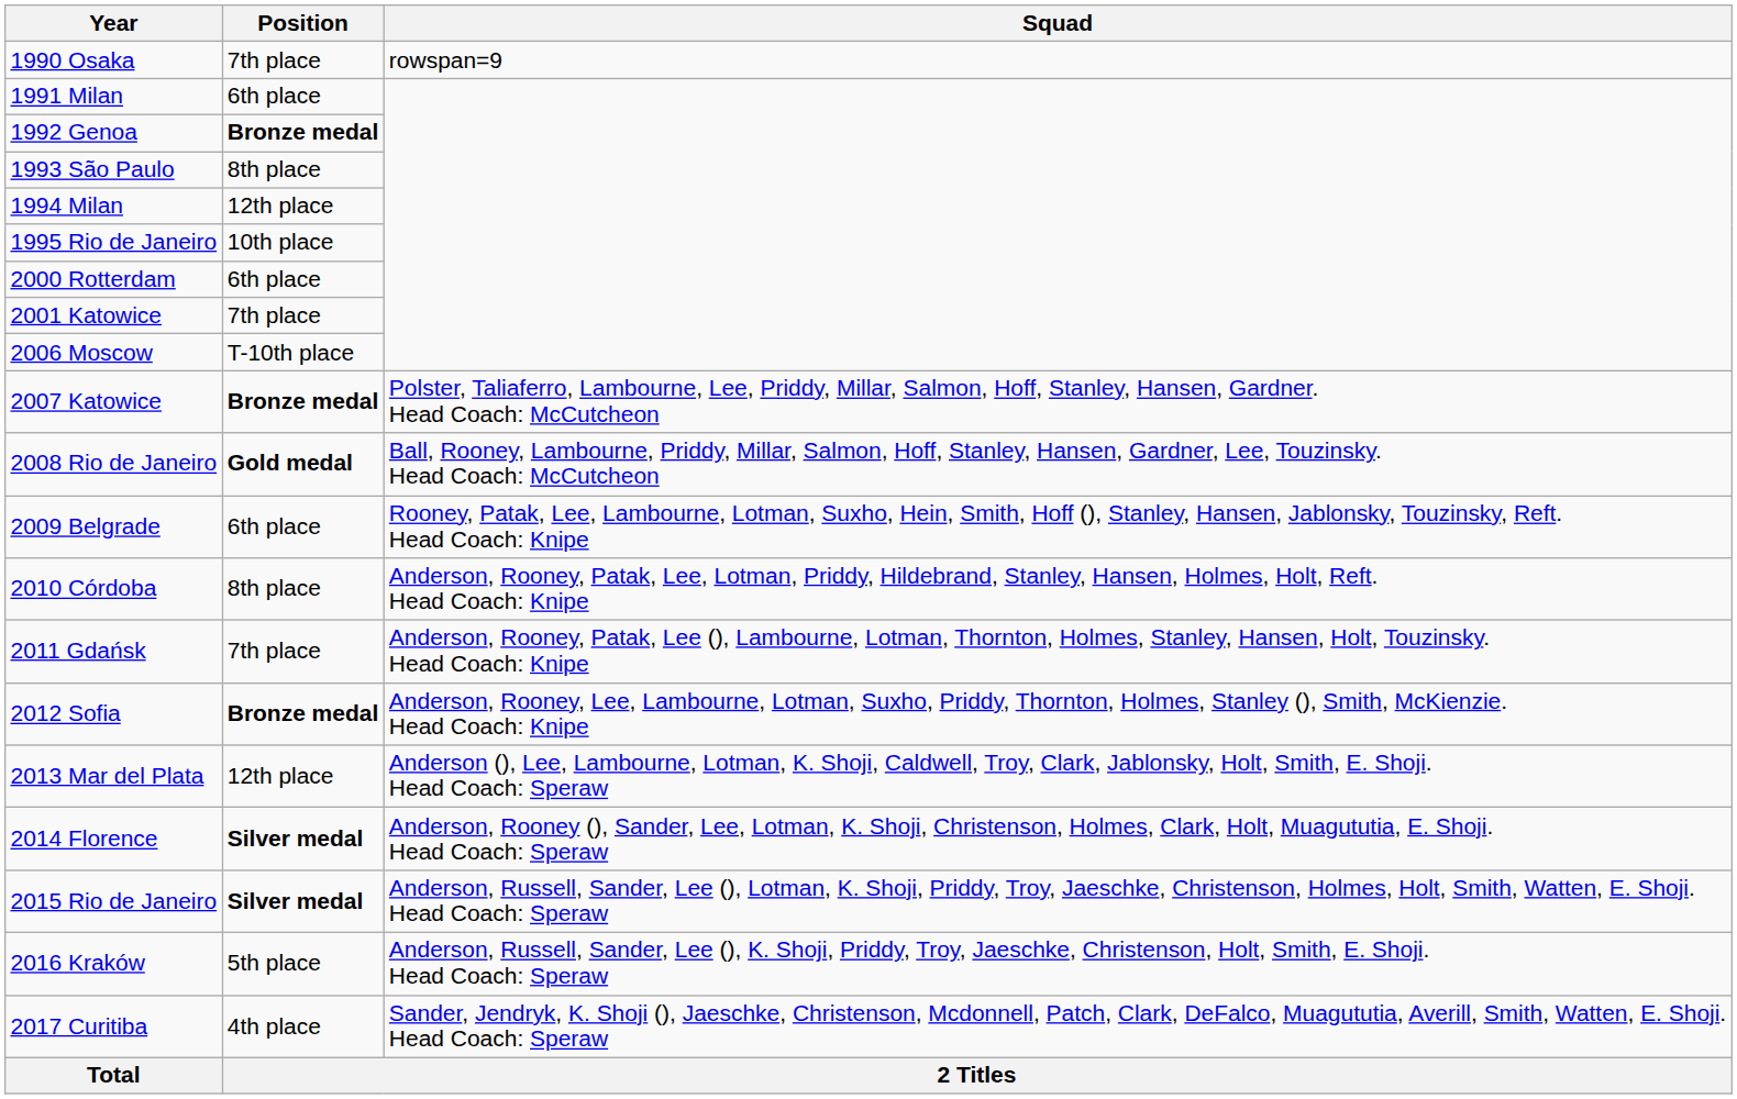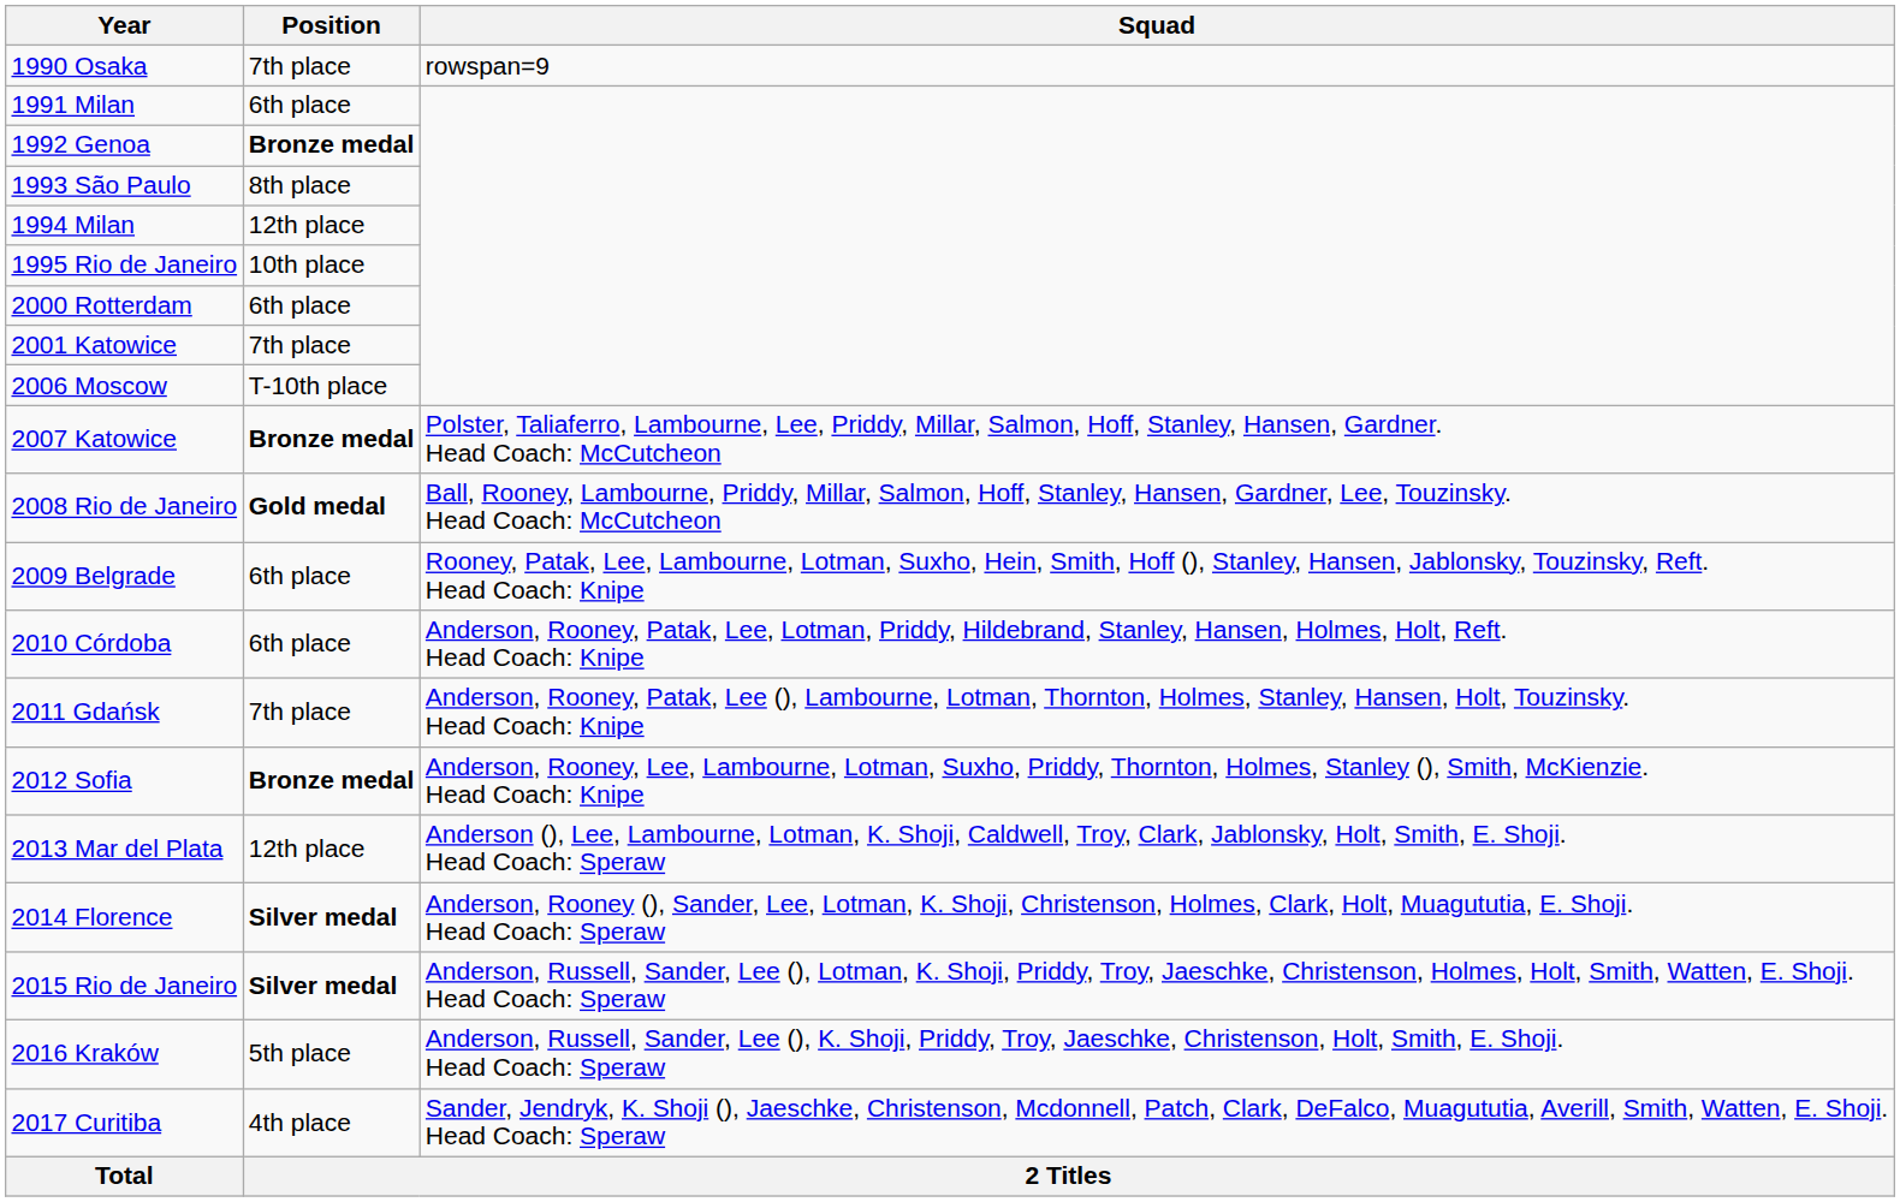2010 Córdoba | Position: 8th place -> 6th place
